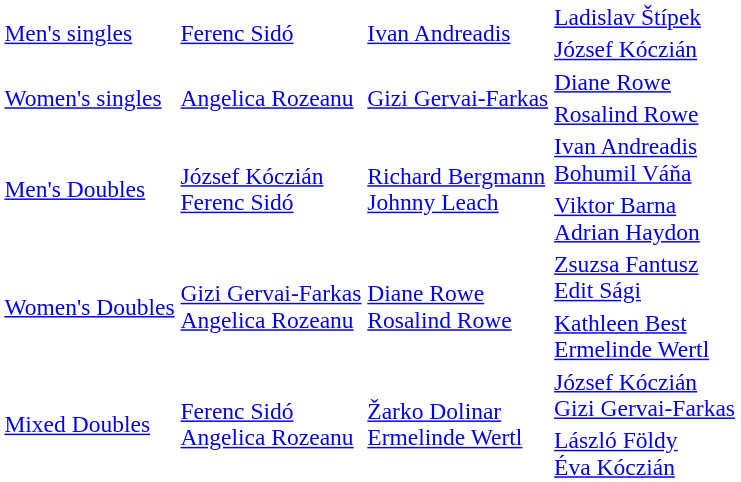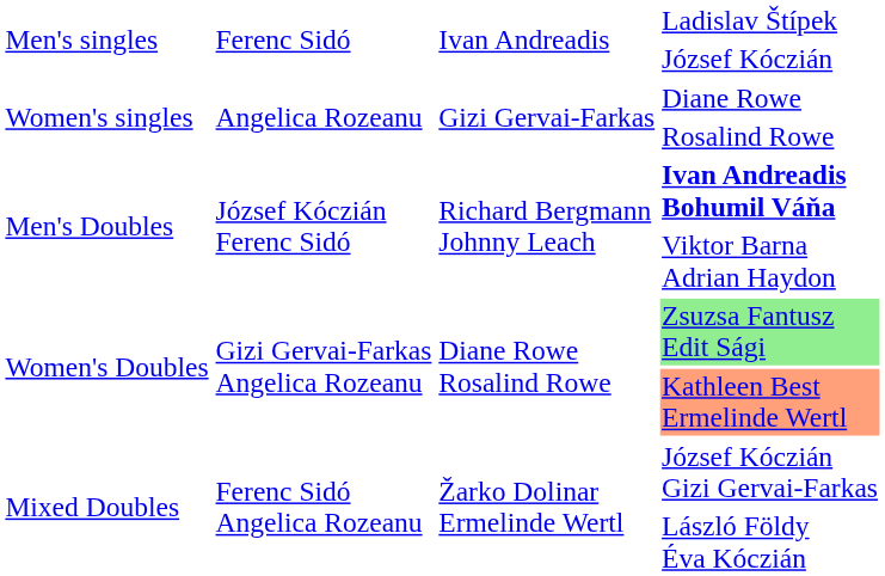Ivan Andreadis Bohumil Váňa | column 4: normal -> bold
Zsuzsa Fantusz Edit Sági | column 4: no background -> lightgreen background
Kathleen Best Ermelinde Wertl | column 4: no background -> lightsalmon background
